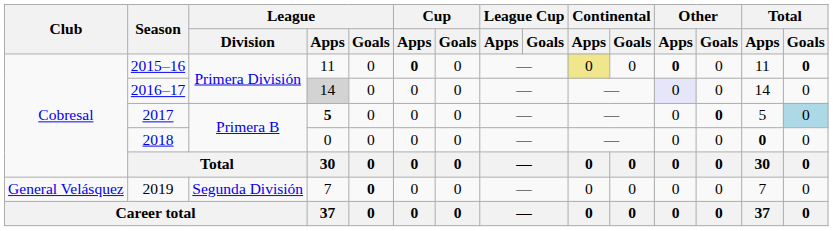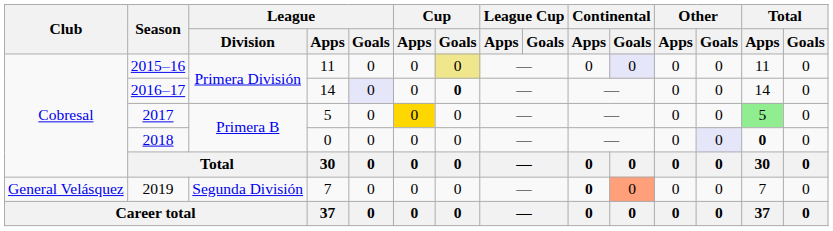2015–16 | Cup / Apps: bold -> normal
2015–16 | Cup / Goals: no background -> khaki background
2015–16 | Continental / Apps: khaki background -> no background
2015–16 | Continental / Goals: no background -> lavender background
2015–16 | Other / Apps: bold -> normal
2015–16 | Total / Goals: bold -> normal
2016–17 | League / Apps: lightgrey background -> no background
2016–17 | League / Goals: no background -> lavender background
2016–17 | Cup / Goals: normal -> bold
2016–17 | Other / Apps: lavender background -> no background
2017 | League / Apps: bold -> normal
2017 | Cup / Apps: no background -> gold background
2017 | Other / Goals: bold -> normal
2017 | Total / Apps: no background -> lightgreen background
2017 | Total / Goals: lightblue background -> no background
2018 | Other / Goals: no background -> lavender background
2019 | League / Goals: bold -> normal
2019 | Continental / Apps: normal -> bold
2019 | Continental / Goals: no background -> lightsalmon background
